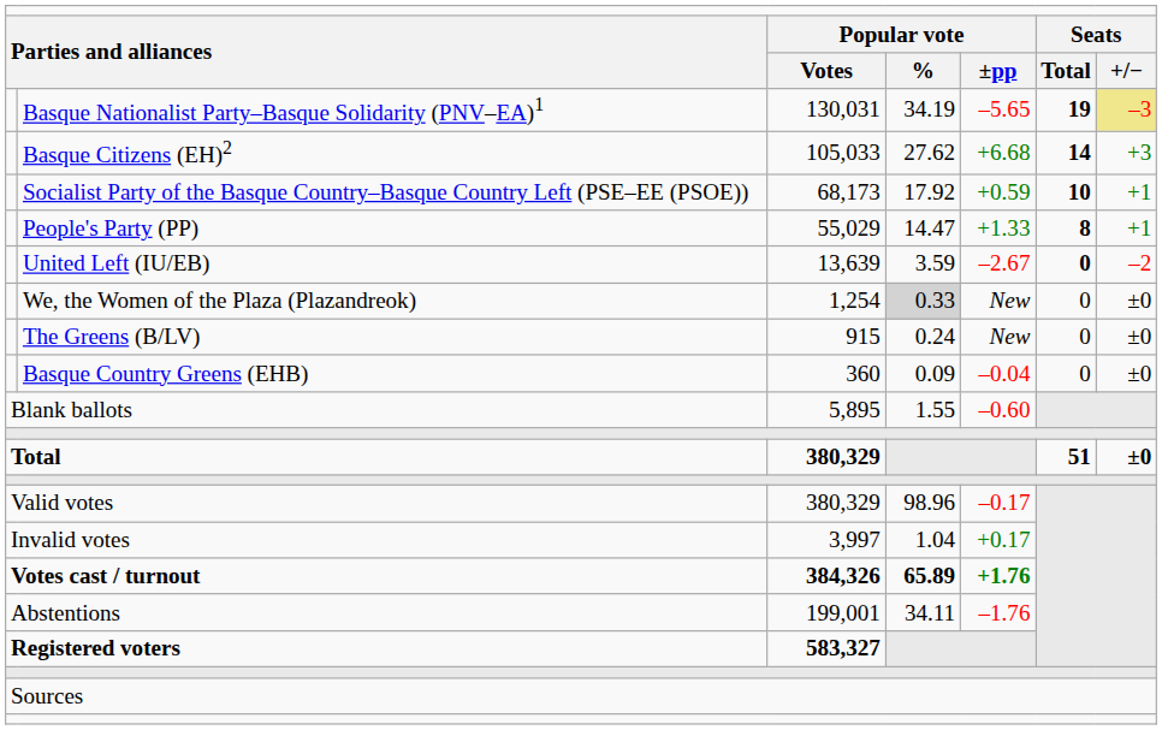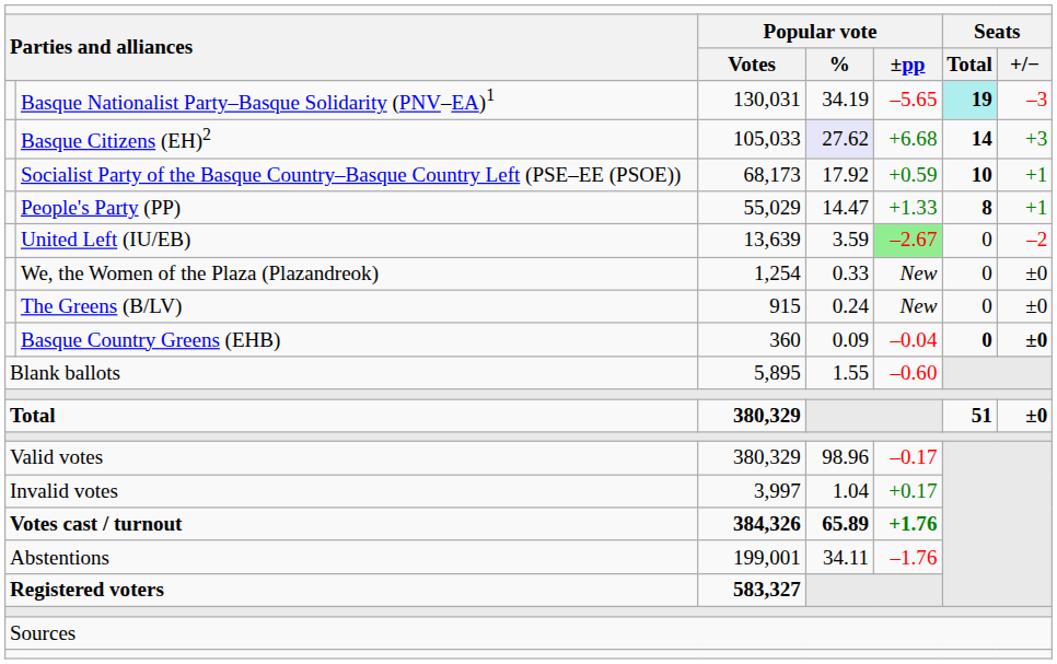Basque Nationalist Party–Basque Solidarity (PNV–EA)1 | column 6: no background -> paleturquoise background
Basque Nationalist Party–Basque Solidarity (PNV–EA)1 | column 7: khaki background -> no background
Basque Citizens (EH)2 | column 4: no background -> lavender background
United Left (IU/EB) | column 5: no background -> lightgreen background
United Left (IU/EB) | column 6: bold -> normal
We, the Women of the Plaza (Plazandreok) | column 4: lightgrey background -> no background
Basque Country Greens (EHB) | column 6: normal -> bold
Basque Country Greens (EHB) | column 7: normal -> bold
